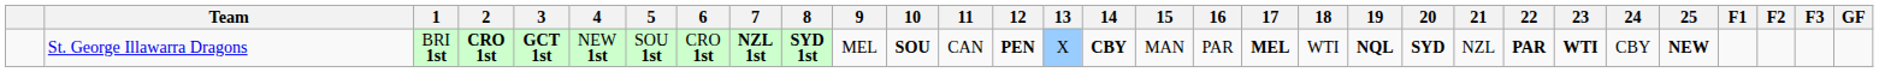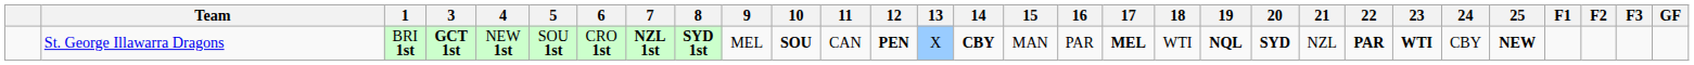- column: 2 | CRO 1st
